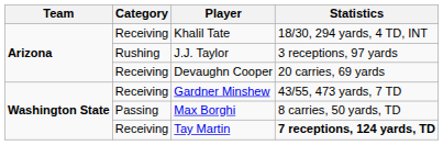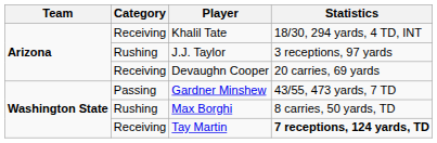Gardner Minshew | Category: Receiving -> Passing
Max Borghi | Category: Passing -> Rushing
